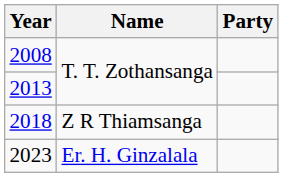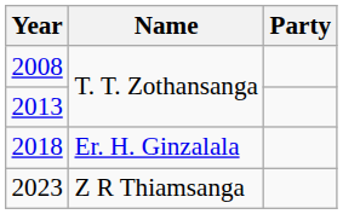2018 | Name: Z R Thiamsanga -> Er. H. Ginzalala
2023 | Name: Er. H. Ginzalala -> Z R Thiamsanga
